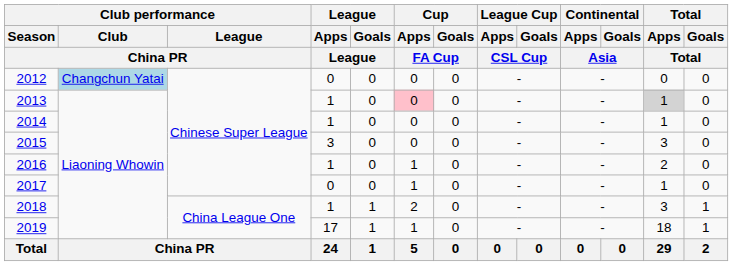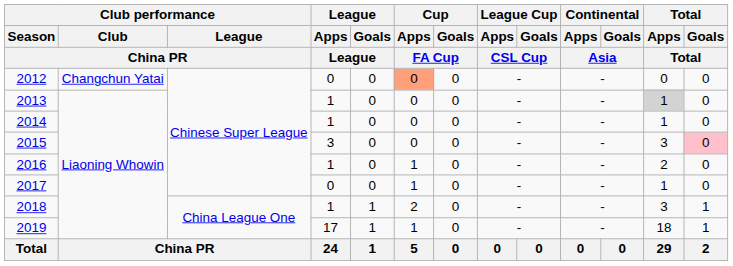2012 | Club performance / Club / China PR: lightblue background -> no background
2012 | Cup / Apps / FA Cup: no background -> lightsalmon background
2013 | Cup / Apps / FA Cup: pink background -> no background
2015 | Total / Goals / Total: no background -> pink background
